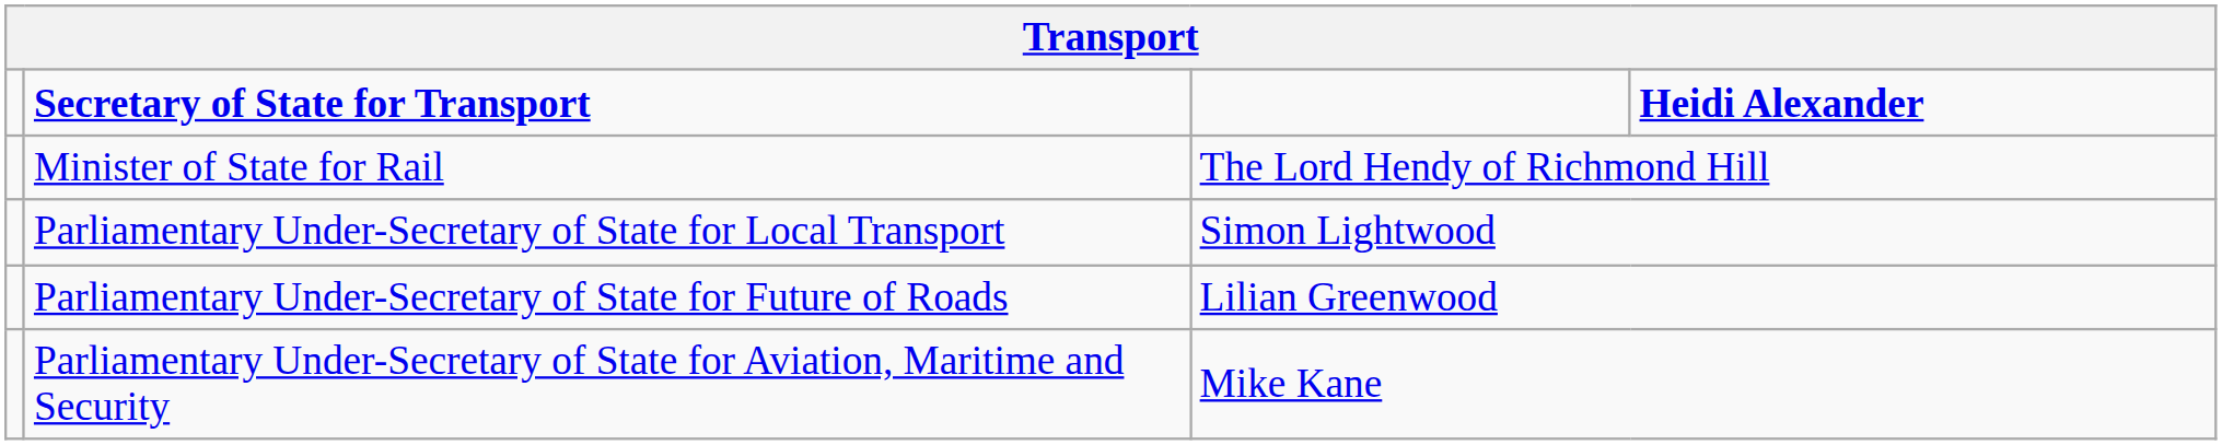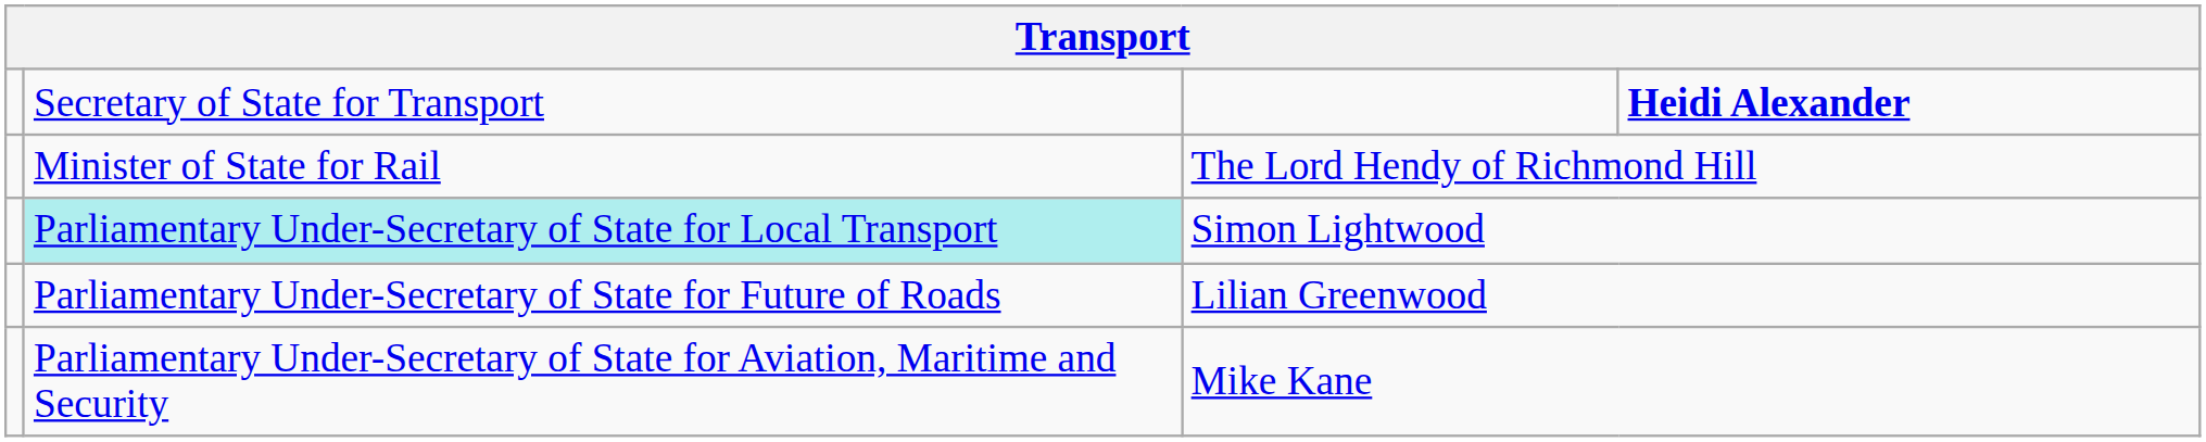Secretary of State for Transport | column 2: bold -> normal
Parliamentary Under-Secretary of State for Local Transport | column 2: no background -> paleturquoise background
